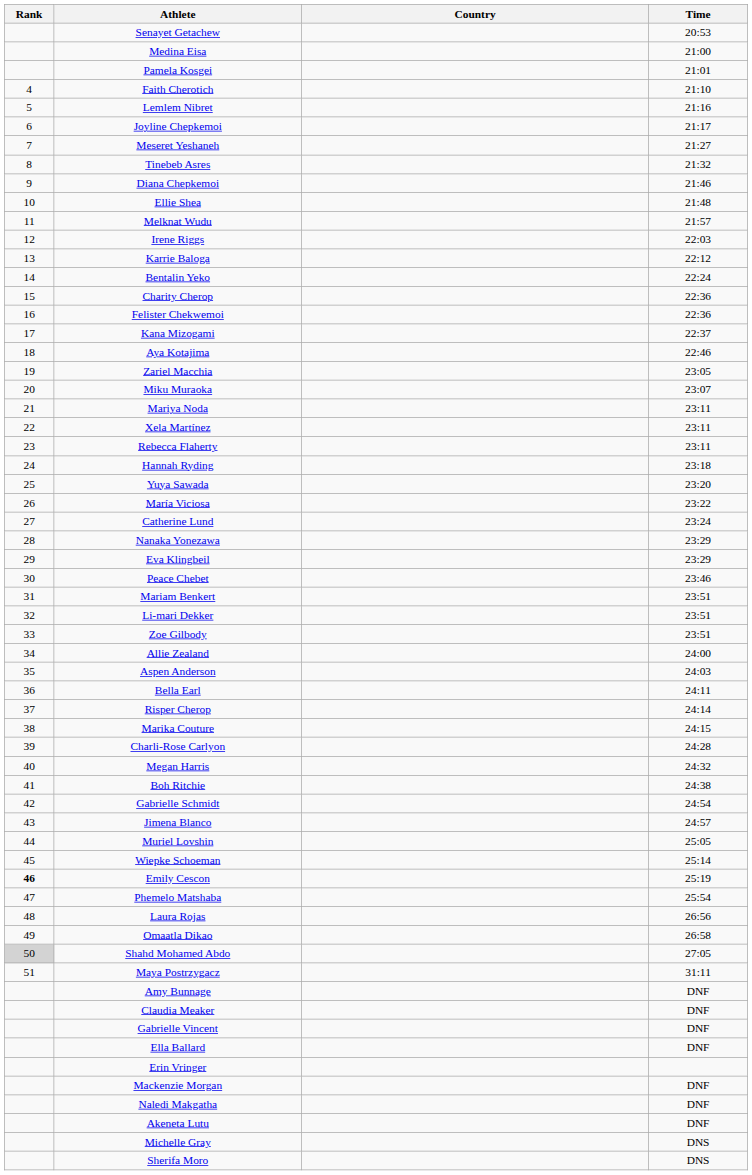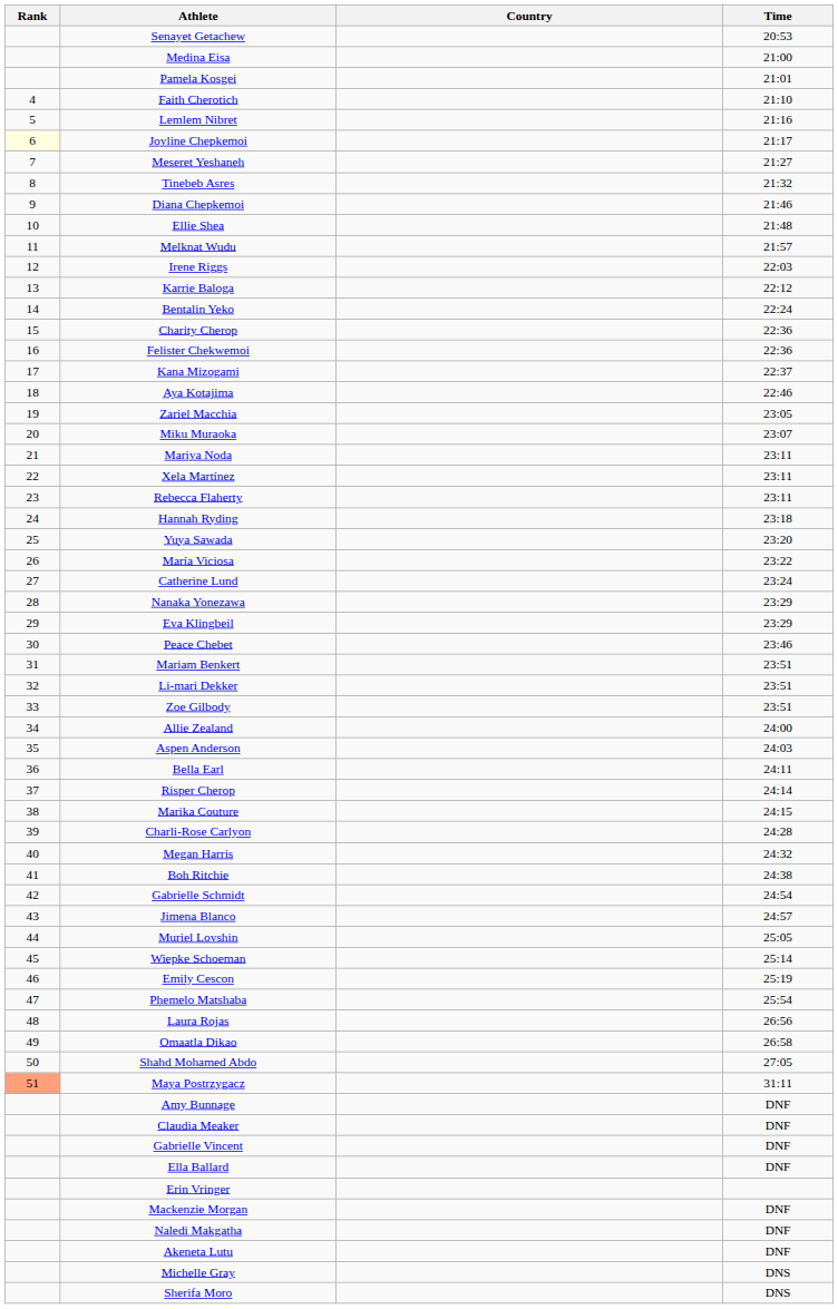Joyline Chepkemoi | Rank: no background -> lightyellow background
Emily Cescon | Rank: bold -> normal
Shahd Mohamed Abdo | Rank: lightgrey background -> no background
Maya Postrzygacz | Rank: no background -> lightsalmon background
